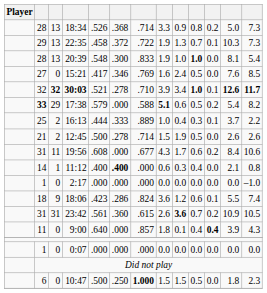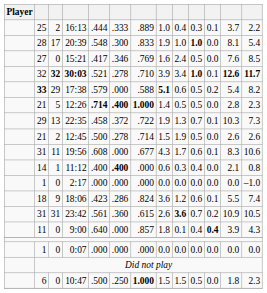- row: 28 | 13 | 18:34 | .526 | .368 | .714 | 3.3 | 0.9 | 0.8 | 0.2 | 5.0 | 7.3
rows swapped: 22:35 <-> 16:13
20:39 | column 3: 13 -> 17
+ row: 21 | 5 | 12:26 | .714 | .400 | 1.000 | 1.4 | 0.5 | 0.5 | 0.0 | 2.8 | 2.3
19:56 | column 11: 0.2 -> 0.1
19:56 | column 12: 8.4 -> 8.3
